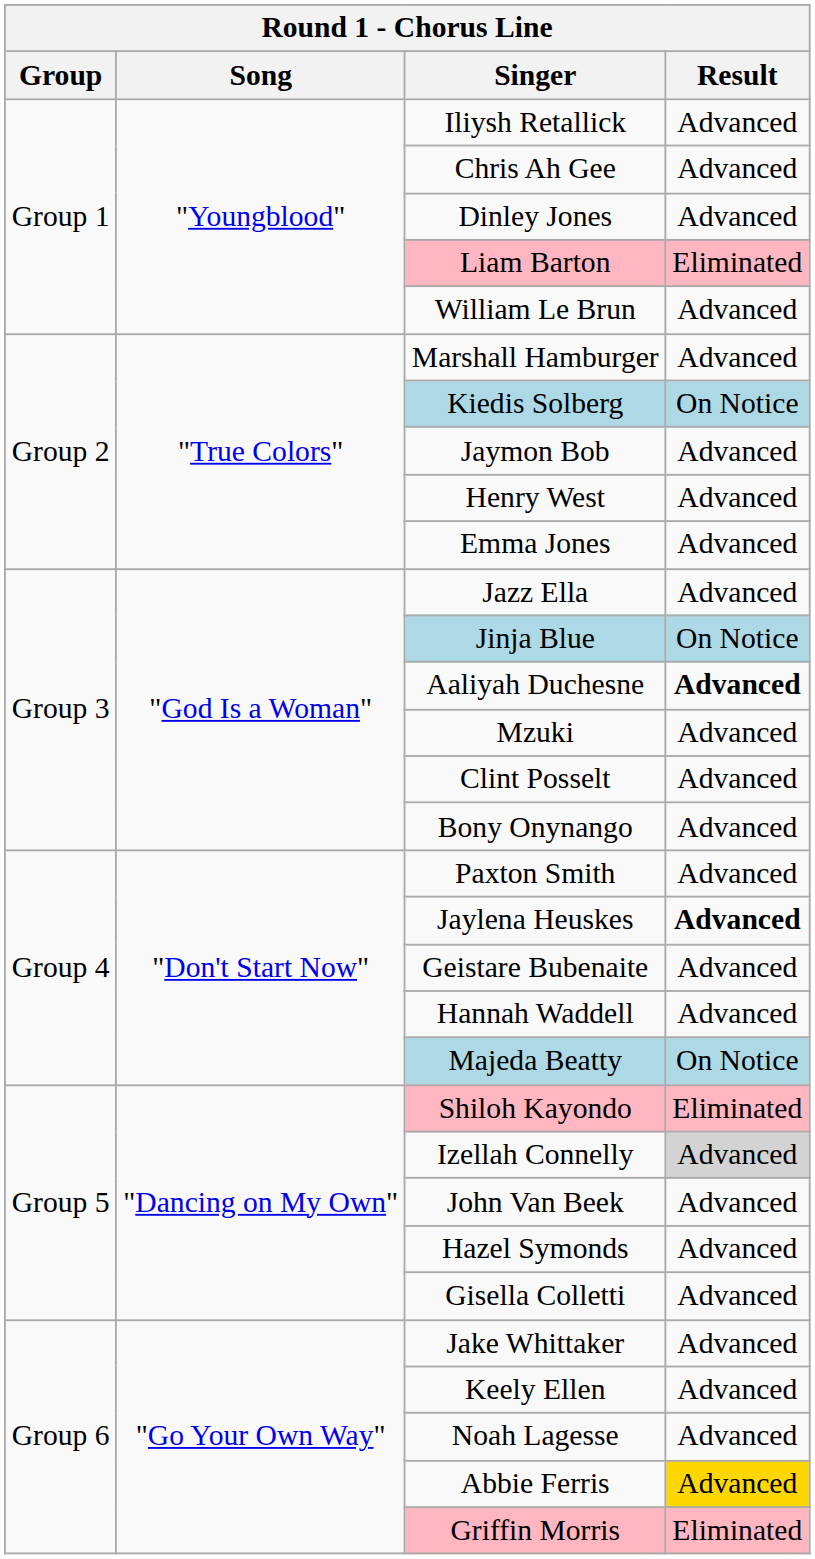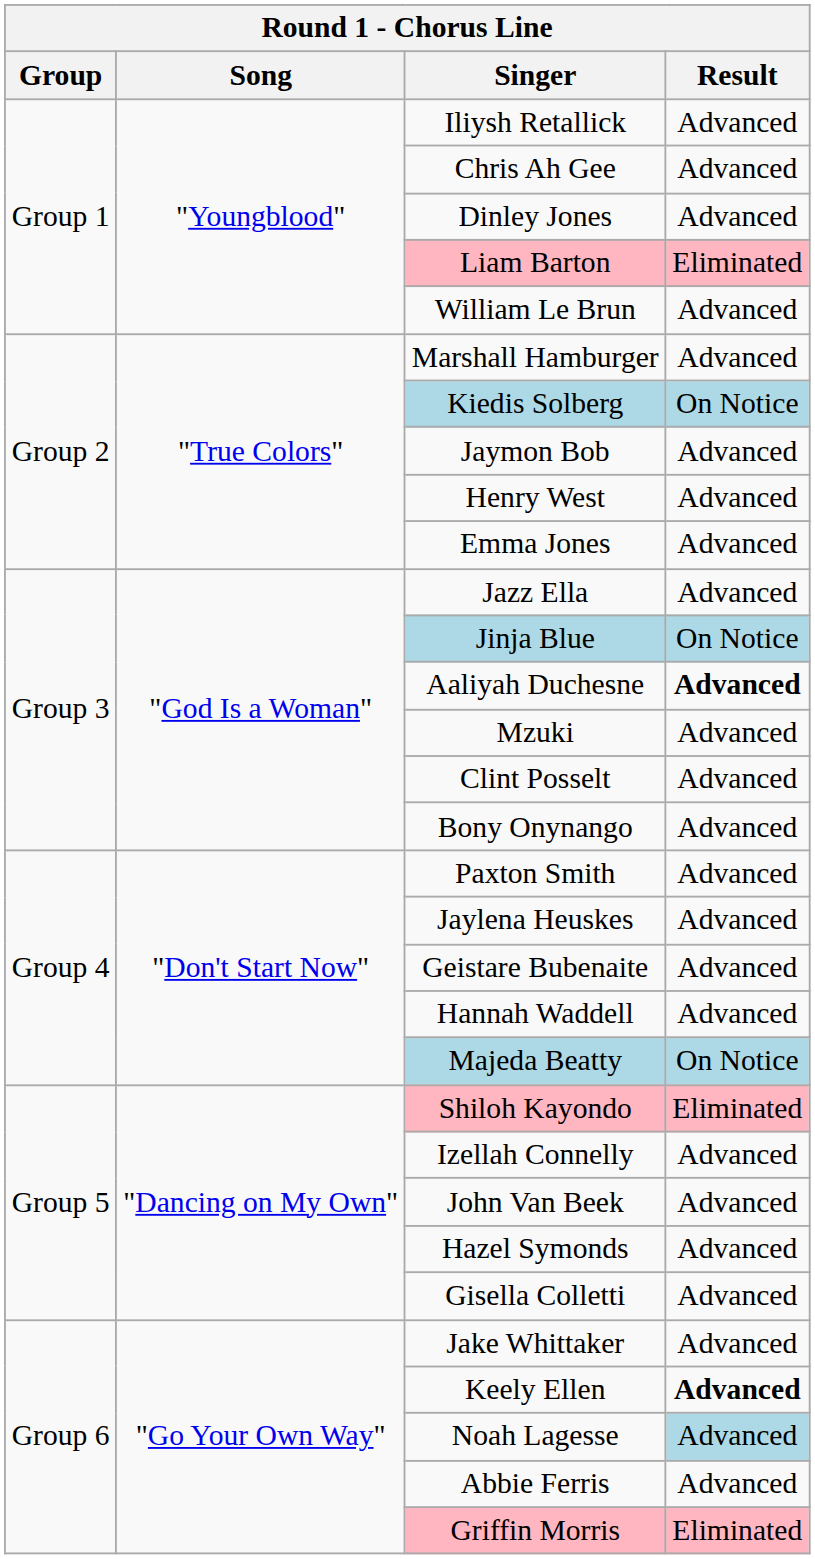Jaylena Heuskes | Result: bold -> normal
Izellah Connelly | Result: lightgrey background -> no background
Keely Ellen | Result: normal -> bold
Noah Lagesse | Result: no background -> lightblue background
Abbie Ferris | Result: gold background -> no background
